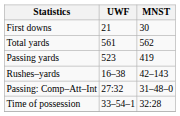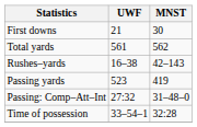rows swapped: Rushes–yards <-> Passing yards
